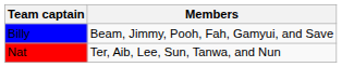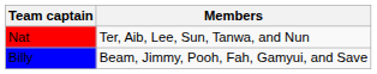rows swapped: Nat <-> Billy
